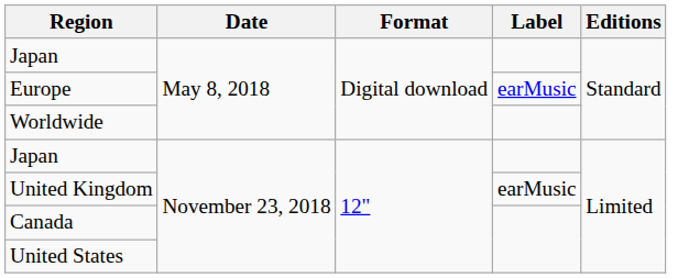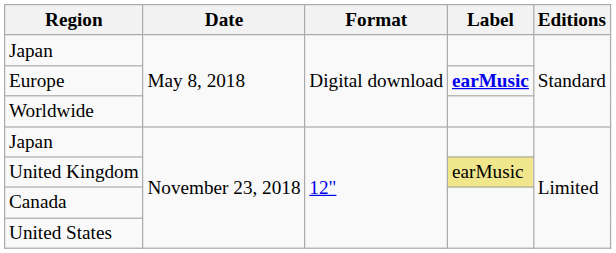Europe | Label: normal -> bold
United Kingdom | Label: no background -> khaki background
